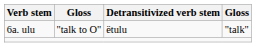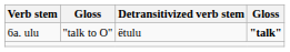6a. ulu | column 4: normal -> bold
